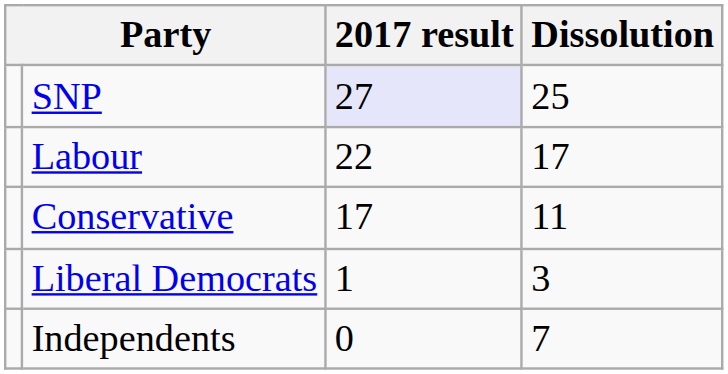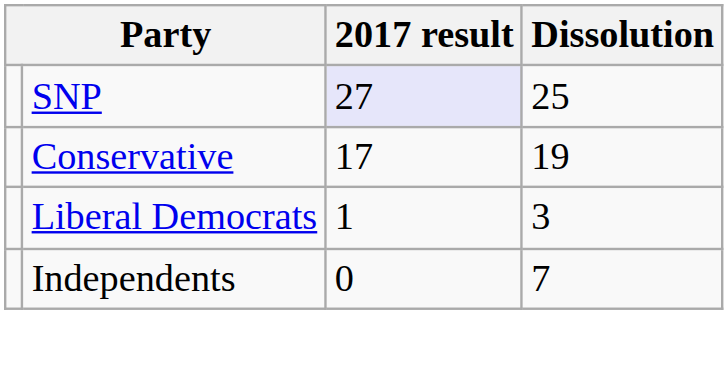- row: Labour | 22 | 17
Conservative | Dissolution: 11 -> 19
